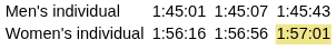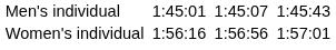Women's individual | column 4: khaki background -> no background
